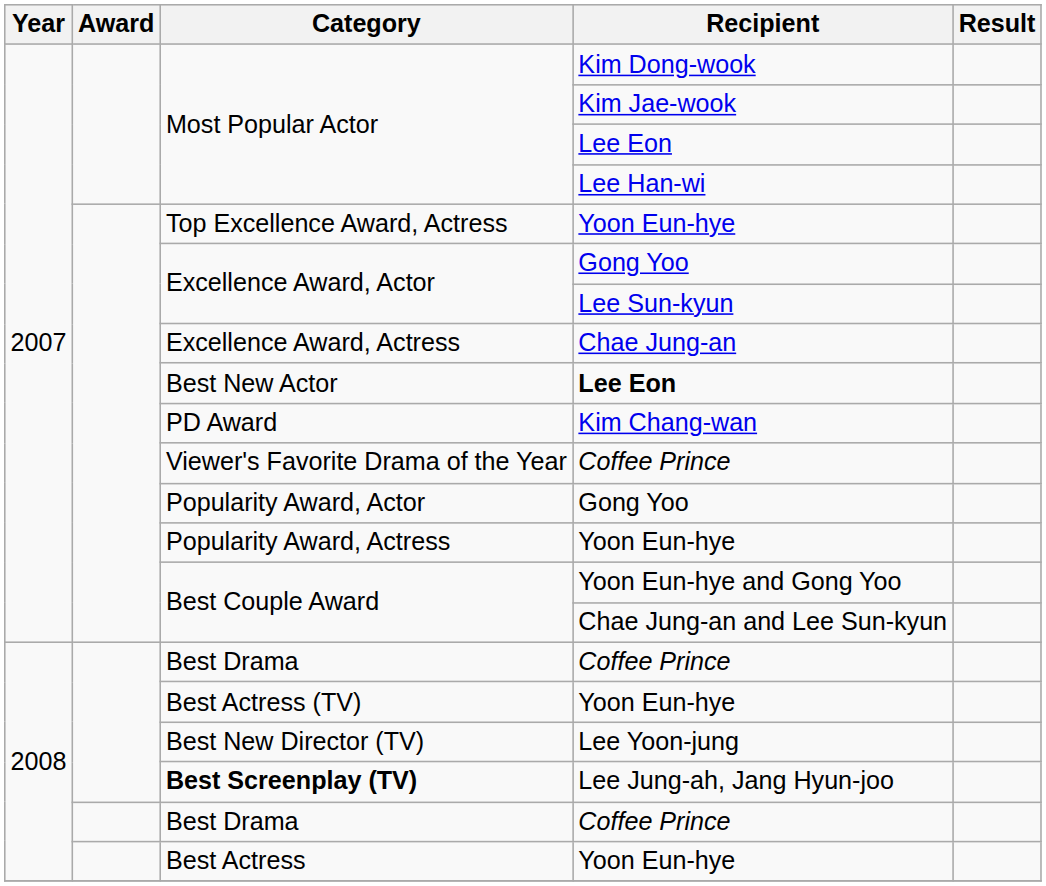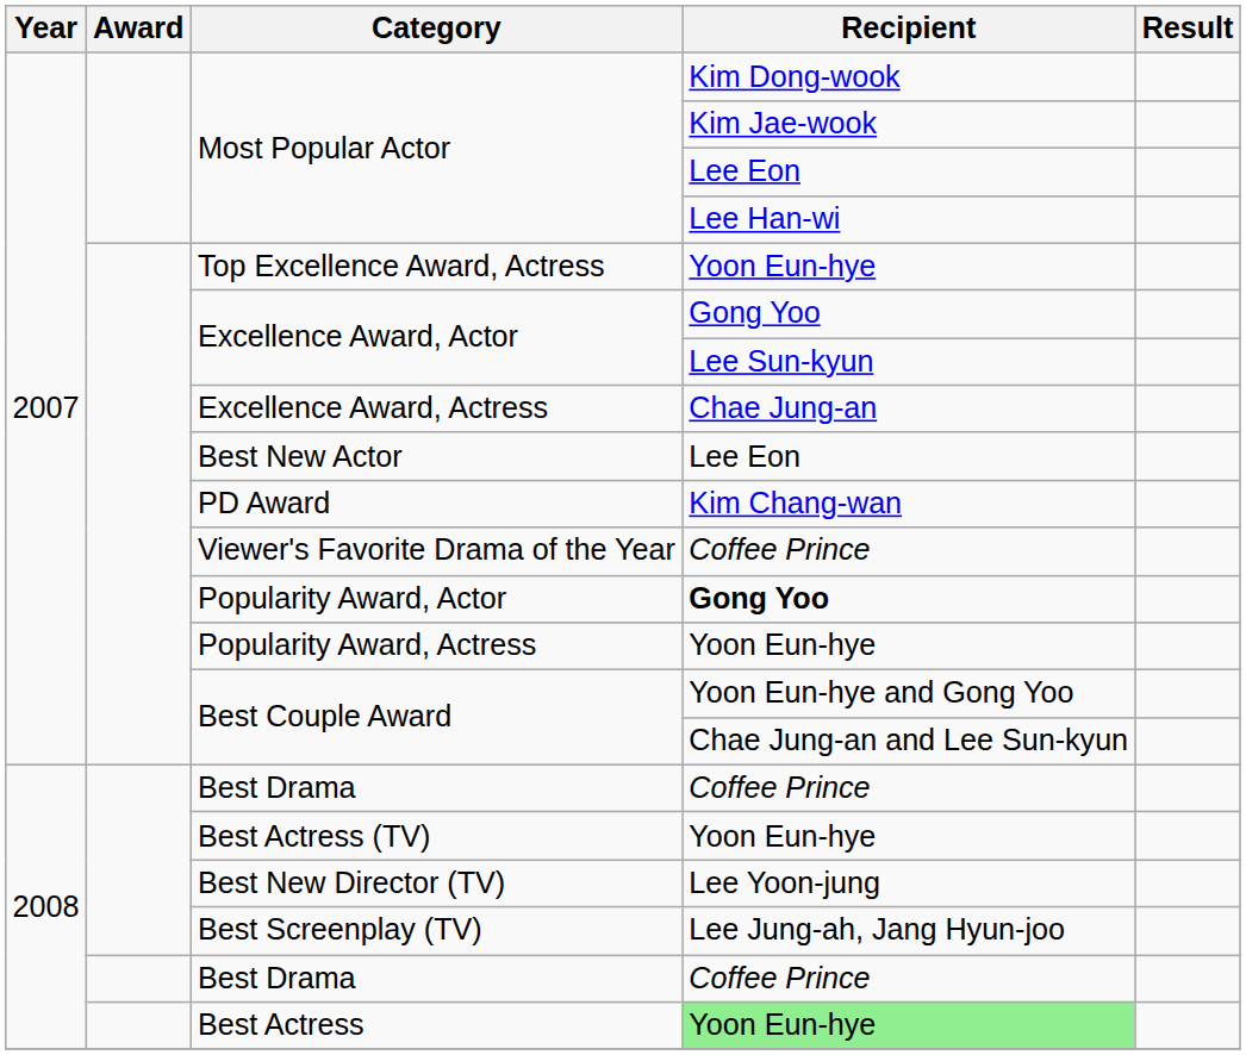Best New Actor | Recipient: bold -> normal
Popularity Award, Actor | Recipient: normal -> bold
Best Screenplay (TV) | Category: bold -> normal
Best Actress | Recipient: no background -> lightgreen background
